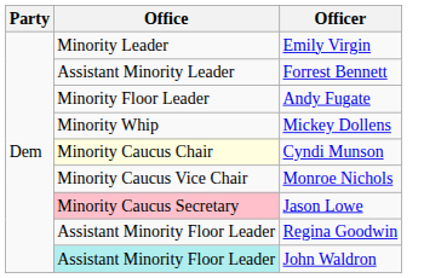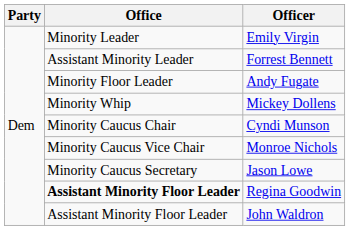Cyndi Munson | Office: lightyellow background -> no background
Jason Lowe | Office: pink background -> no background
Regina Goodwin | Office: normal -> bold
John Waldron | Office: paleturquoise background -> no background
